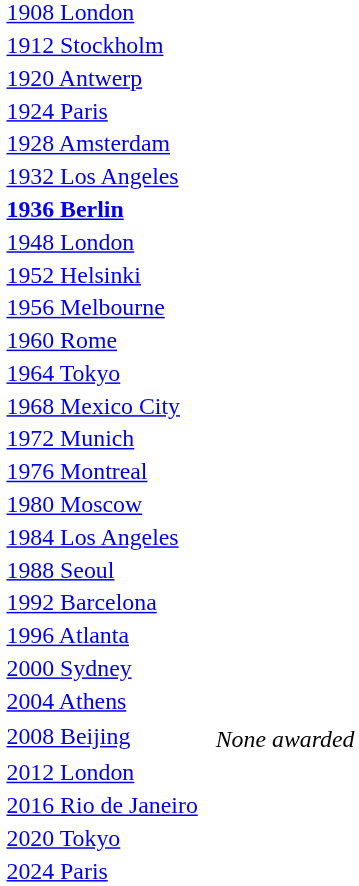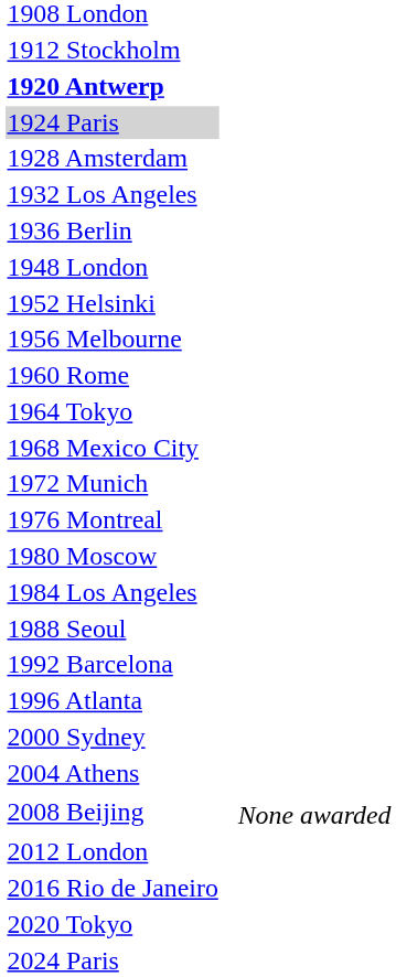1920 Antwerp | column 1: normal -> bold
1924 Paris | column 1: no background -> lightgrey background
1936 Berlin | column 1: bold -> normal
